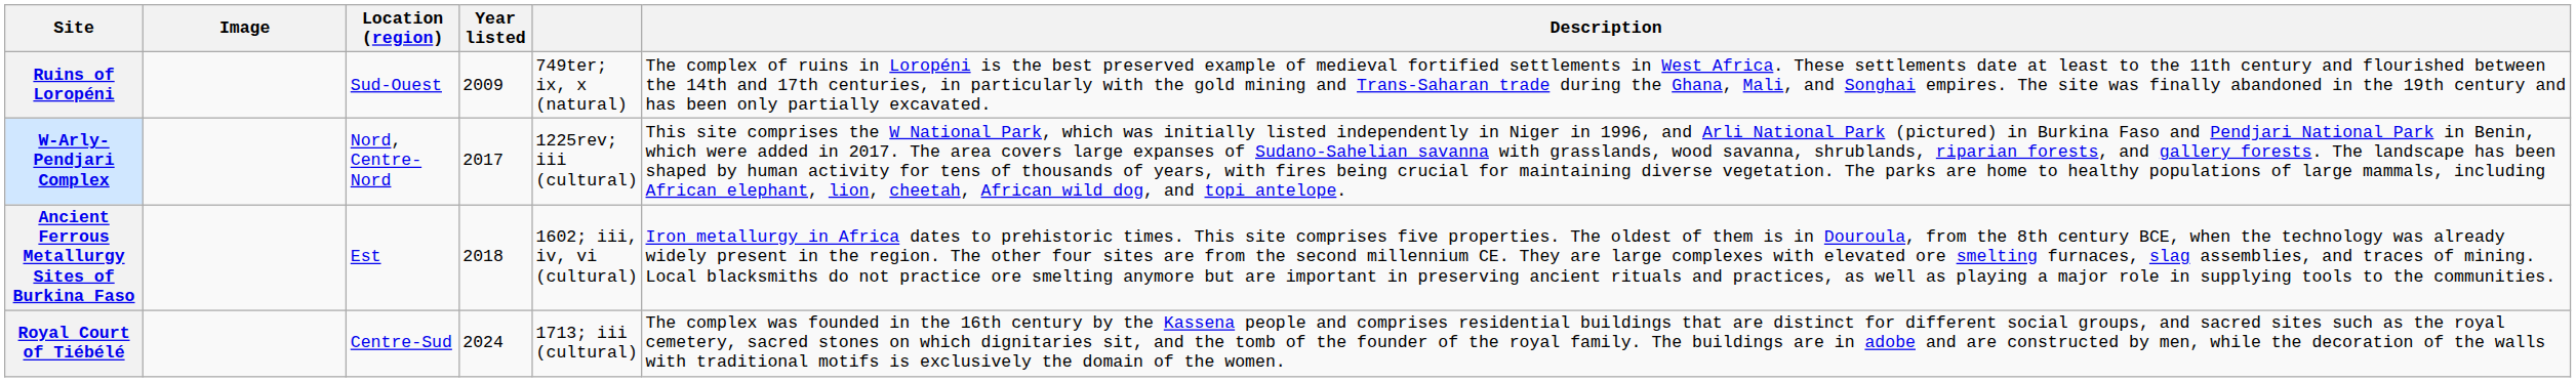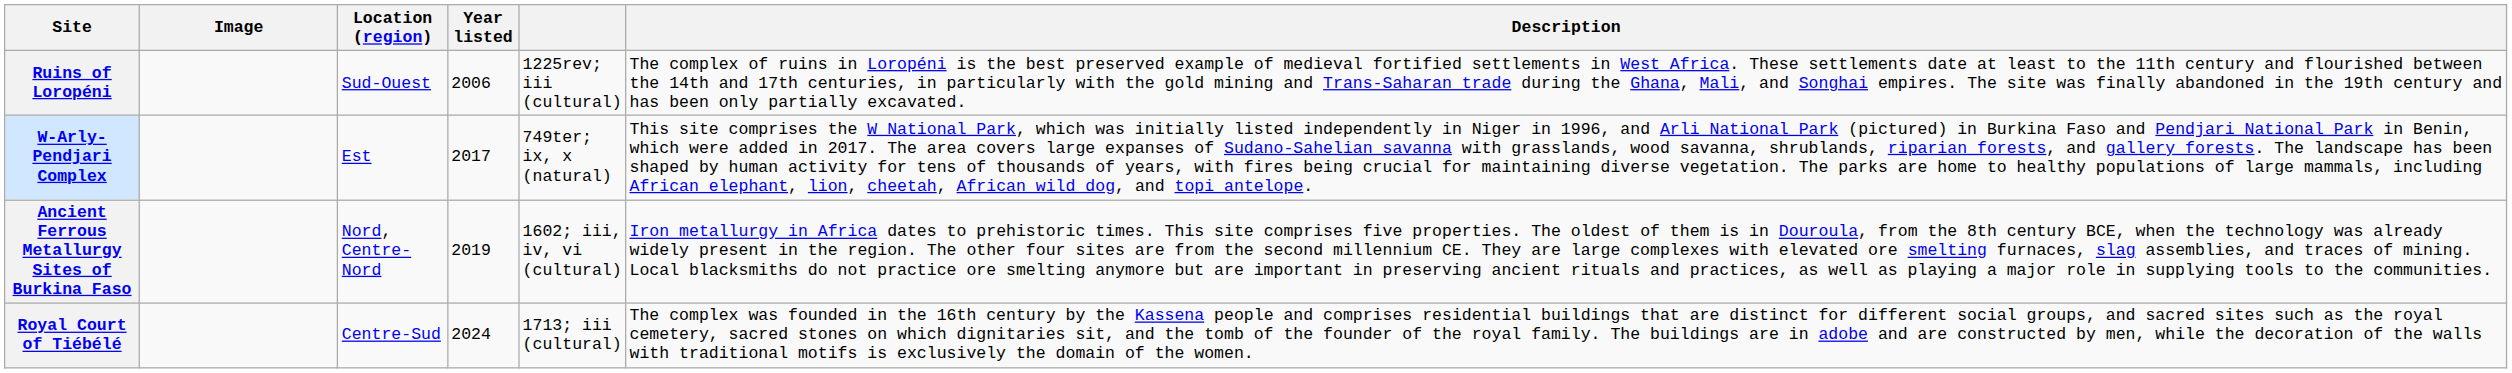Ruins of Loropéni | Year listed: 2009 -> 2006
Ruins of Loropéni | column 5: 749ter; ix, x (natural) -> 1225rev; iii (cultural)
W-Arly-Pendjari Complex | Location (region): Nord, Centre-Nord -> Est
W-Arly-Pendjari Complex | column 5: 1225rev; iii (cultural) -> 749ter; ix, x (natural)
Ancient Ferrous Metallurgy Sites of Burkina Faso | Location (region): Est -> Nord, Centre-Nord
Ancient Ferrous Metallurgy Sites of Burkina Faso | Year listed: 2018 -> 2019
